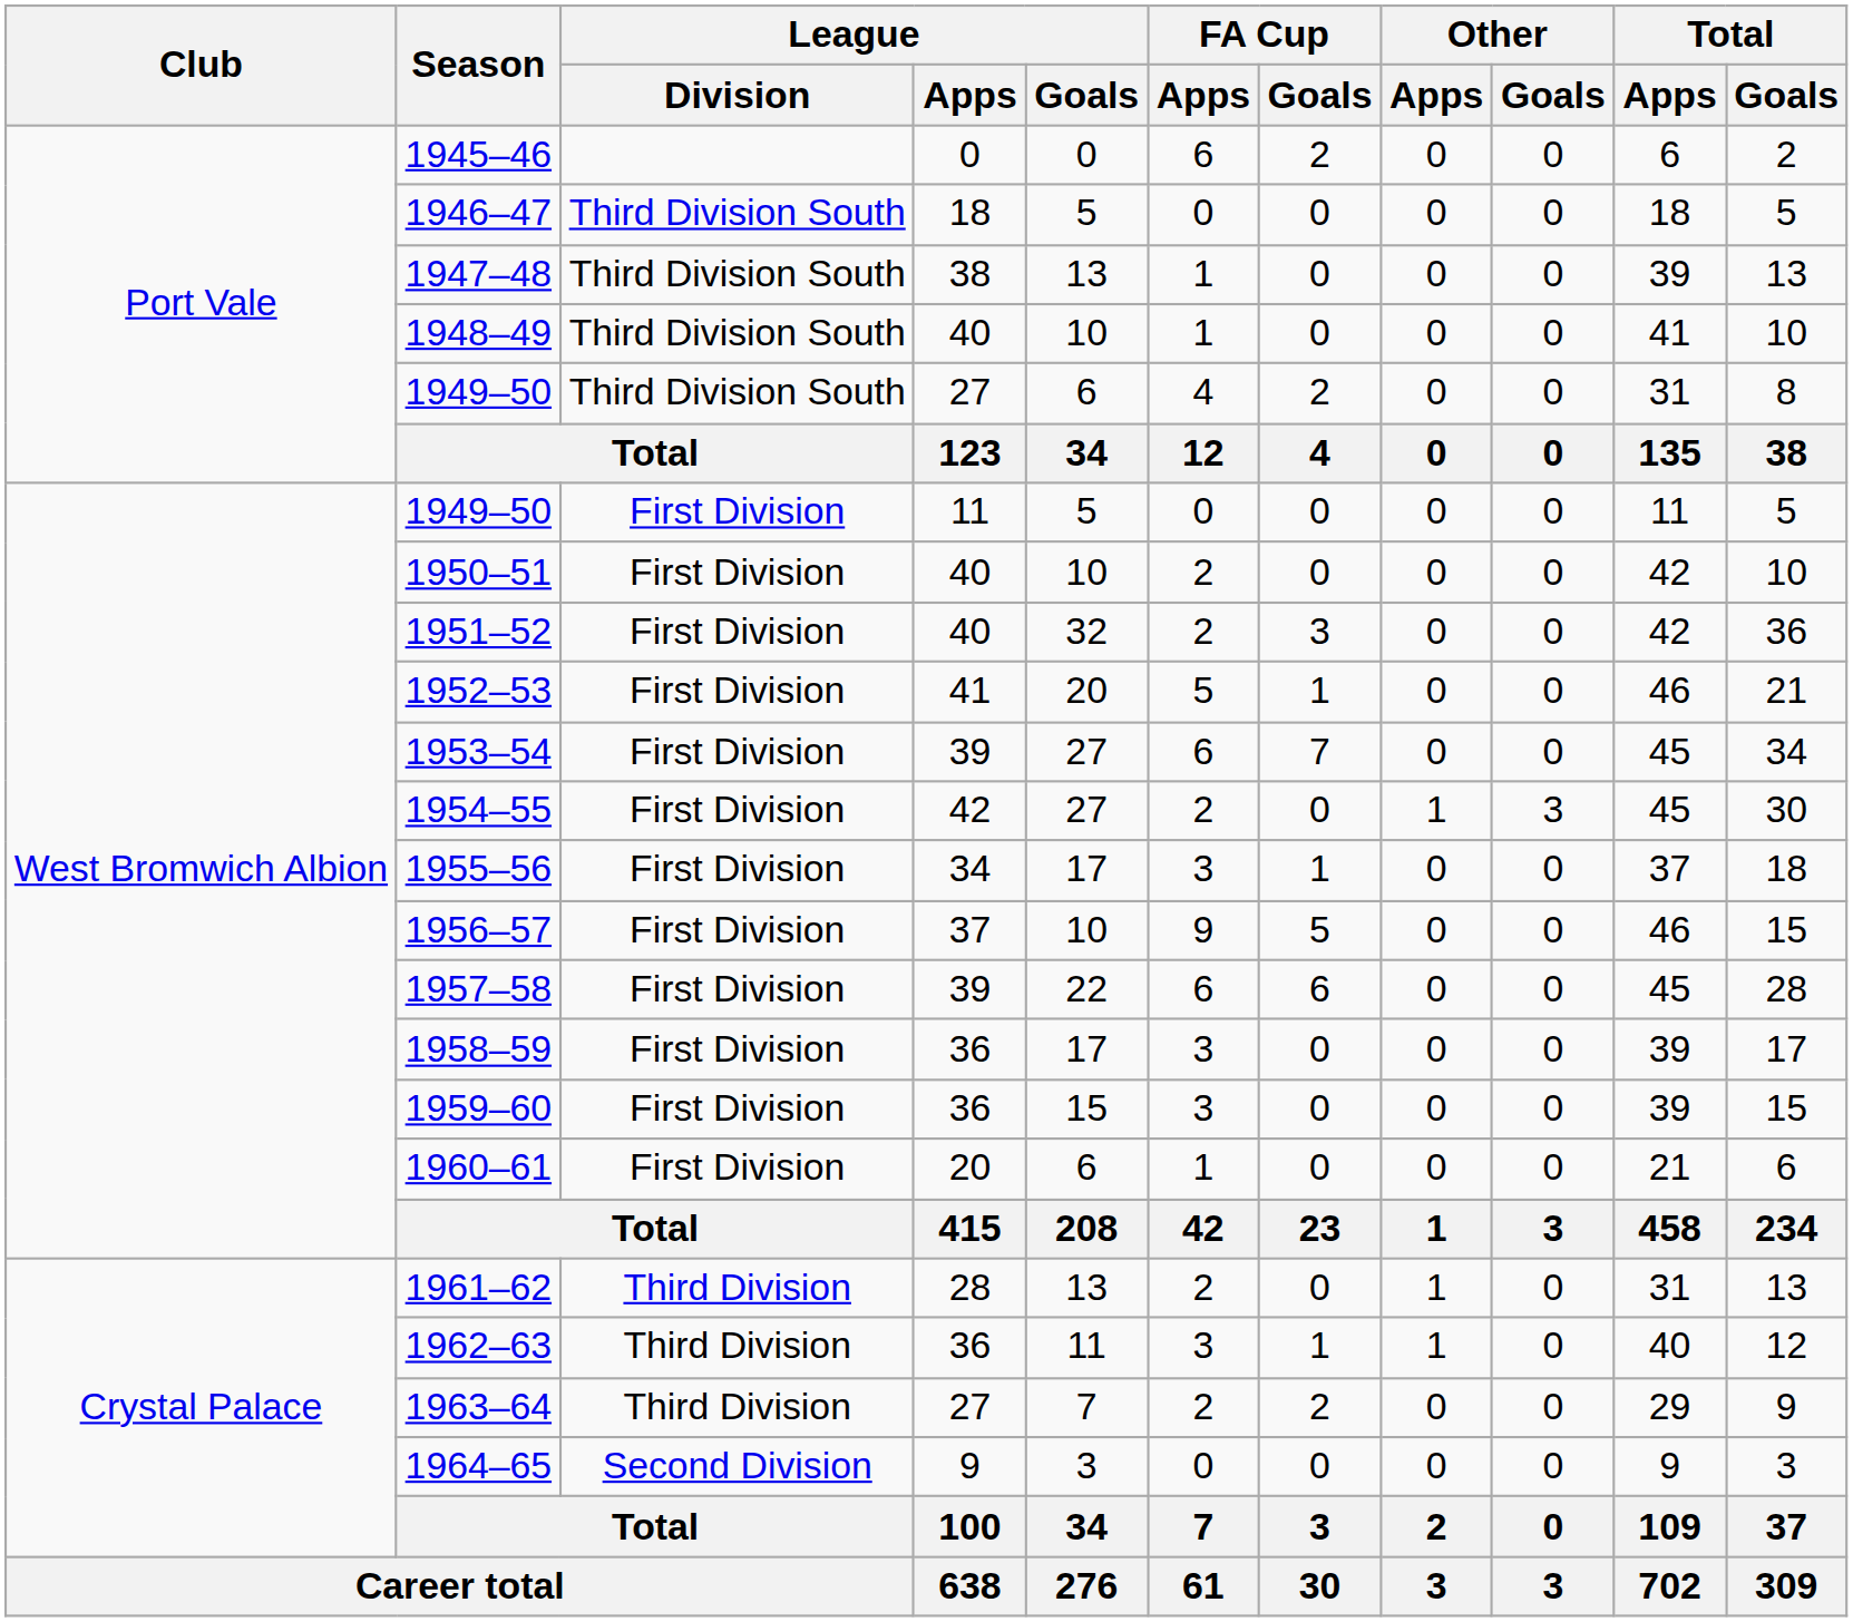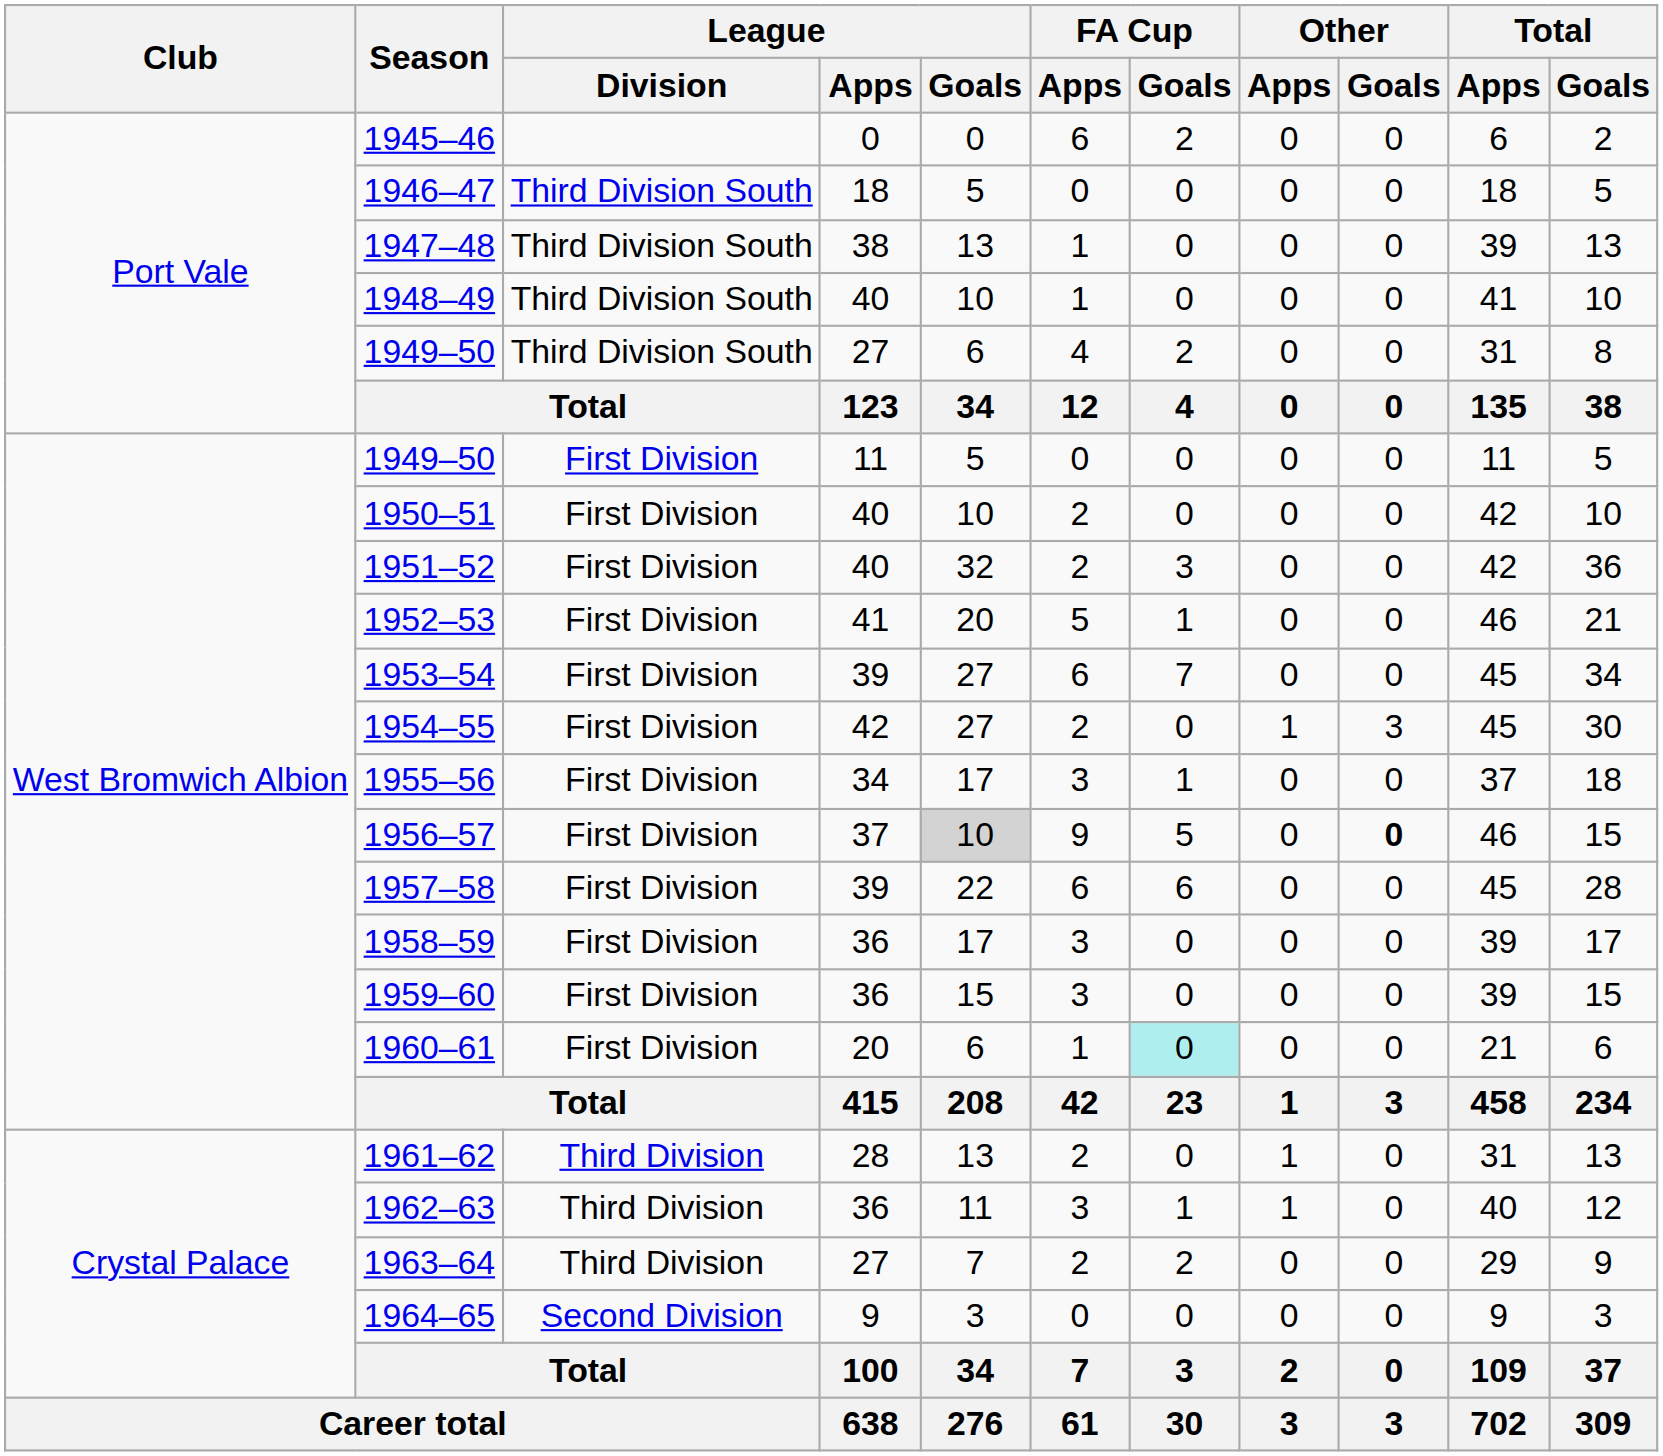1956–57 | League / Goals: no background -> lightgrey background
1956–57 | Other / Goals: normal -> bold
1960–61 | FA Cup / Goals: no background -> paleturquoise background
